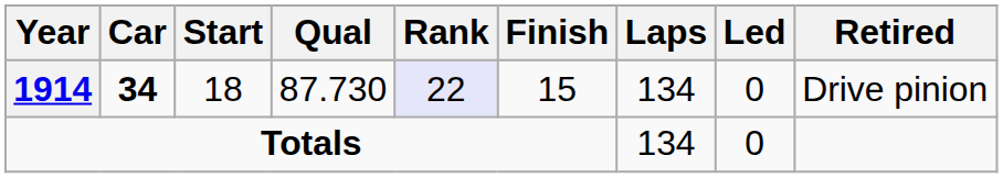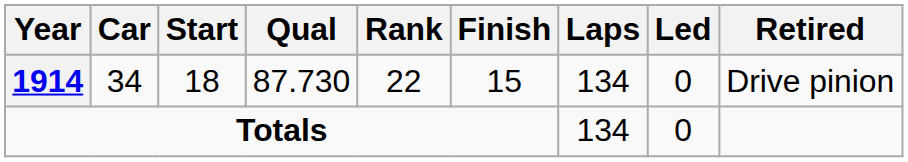1914 | Car: bold -> normal
1914 | Rank: lavender background -> no background
